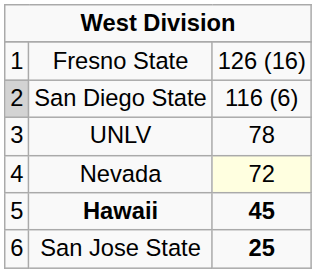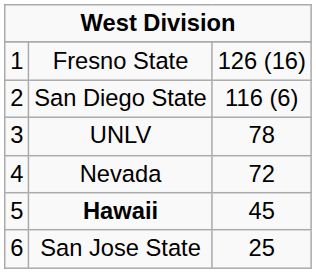San Diego State | column 1: lightgrey background -> no background
Nevada | column 3: lightyellow background -> no background
Hawaii | column 3: bold -> normal
San Jose State | column 3: bold -> normal
